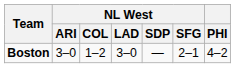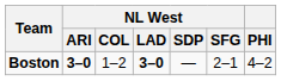Boston | NL West / ARI: normal -> bold
Boston | NL West / LAD: normal -> bold
